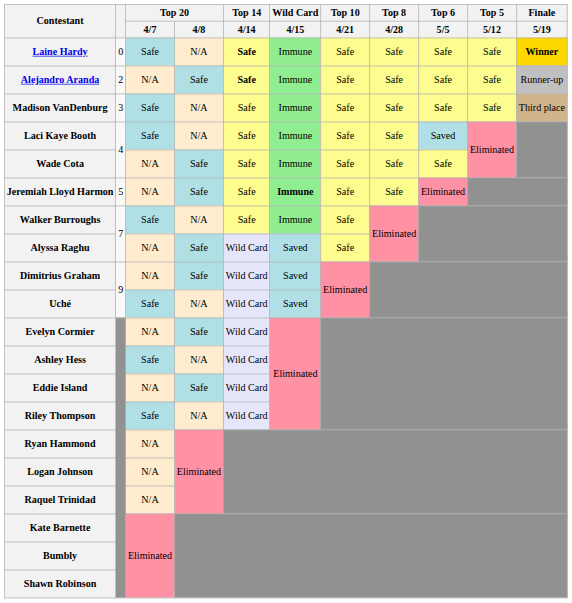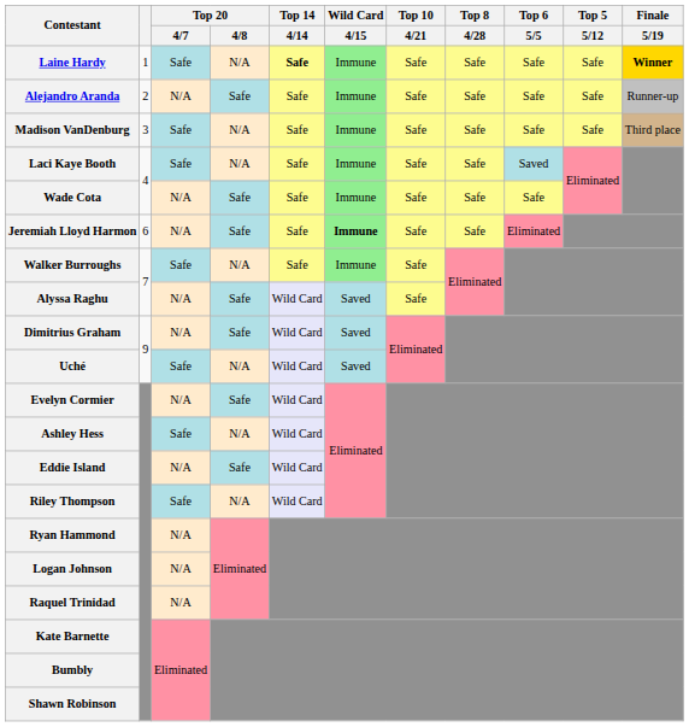Laine Hardy | column 2: 0 -> 1
Alejandro Aranda | Top 14 / 4/14: bold -> normal
Jeremiah Lloyd Harmon | column 2: 5 -> 6
